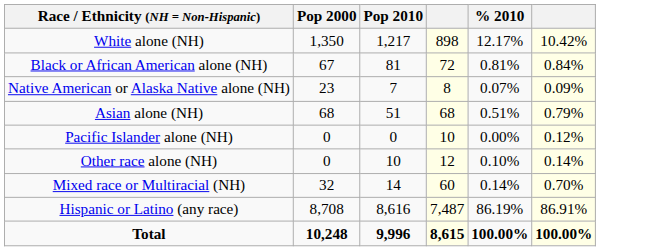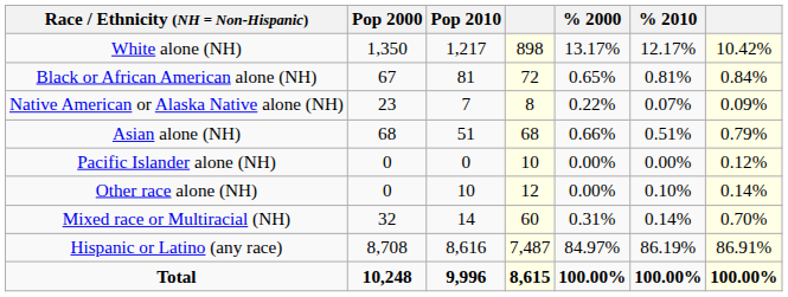+ column: % 2000 | 13.17% | 0.65% | 0.22% | 0.66% | 0.00% | 0.00% | 0.31% | 84.97% | 100.00%
